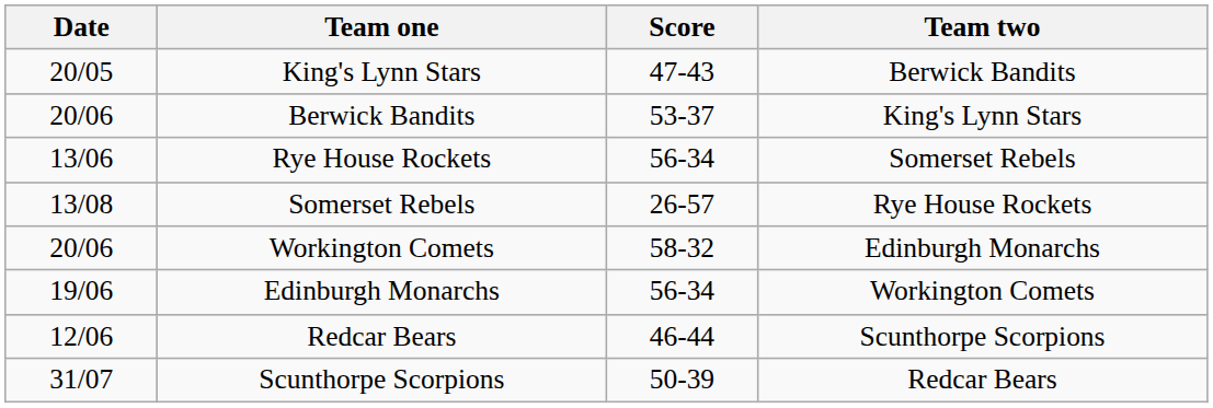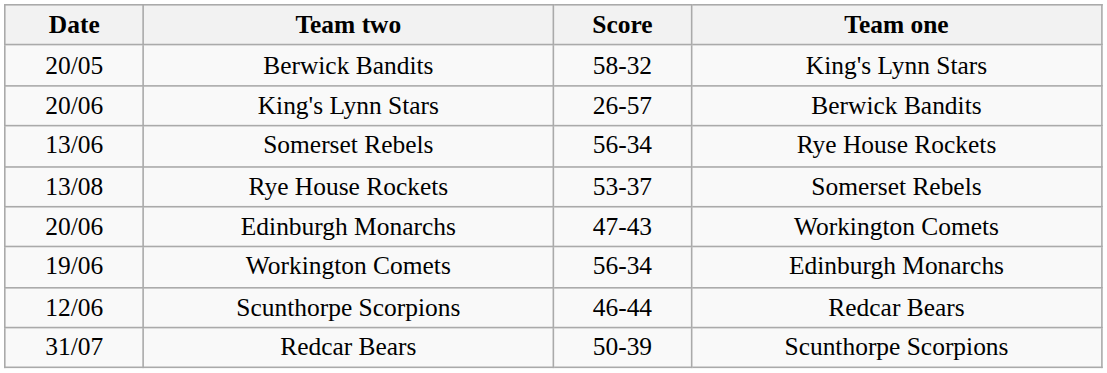columns swapped: Team one <-> Team two
row 2 | Score: 47-43 -> 58-32
row 3 | Score: 53-37 -> 26-57
row 5 | Score: 26-57 -> 53-37
row 6 | Score: 58-32 -> 47-43
